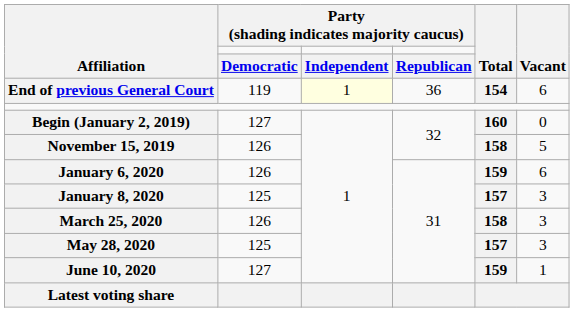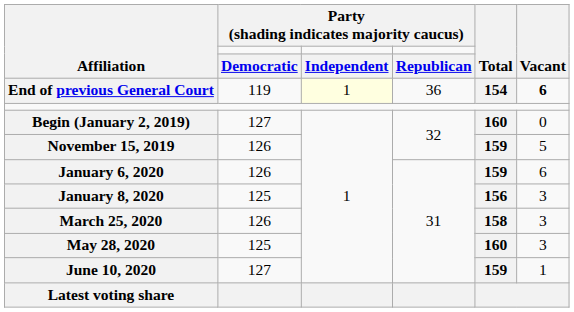End of previous General Court | Vacant: normal -> bold
November 15, 2019 | Total: 158 -> 159
January 8, 2020 | Total: 157 -> 156
May 28, 2020 | Total: 157 -> 160
